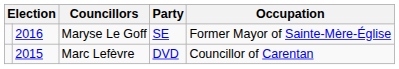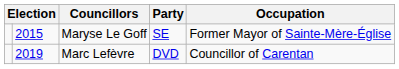Maryse Le Goff | column 2: 2016 -> 2015
Marc Lefèvre | column 2: 2015 -> 2019
